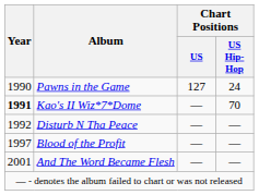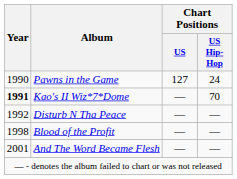Blood of the Profit | Year: 1997 -> 1998
